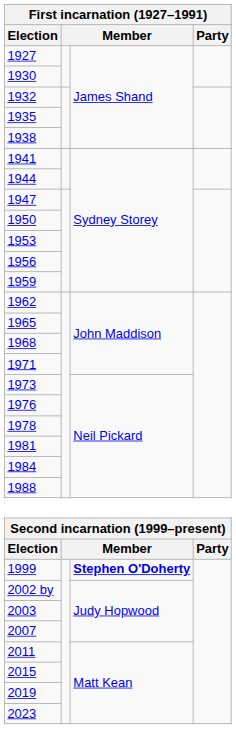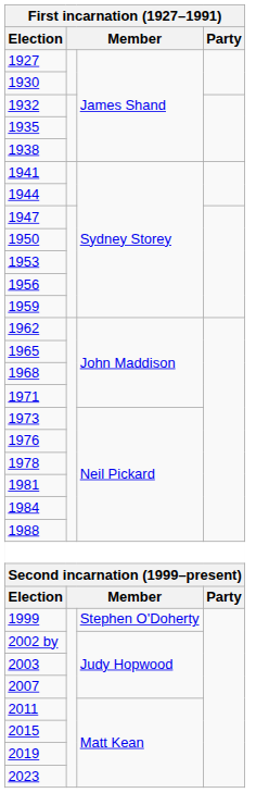1999 | column 3: bold -> normal
